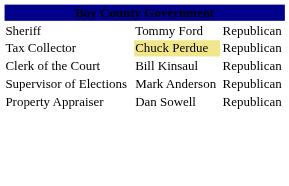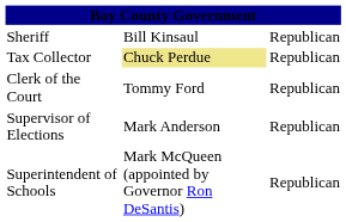Sheriff | column 2: Tommy Ford -> Bill Kinsaul
Clerk of the Court | column 2: Bill Kinsaul -> Tommy Ford
+ row: Superintendent of Schools | Mark McQueen (appointed by Governor Ron DeSantis) | Republican
- row: Property Appraiser | Dan Sowell | Republican
